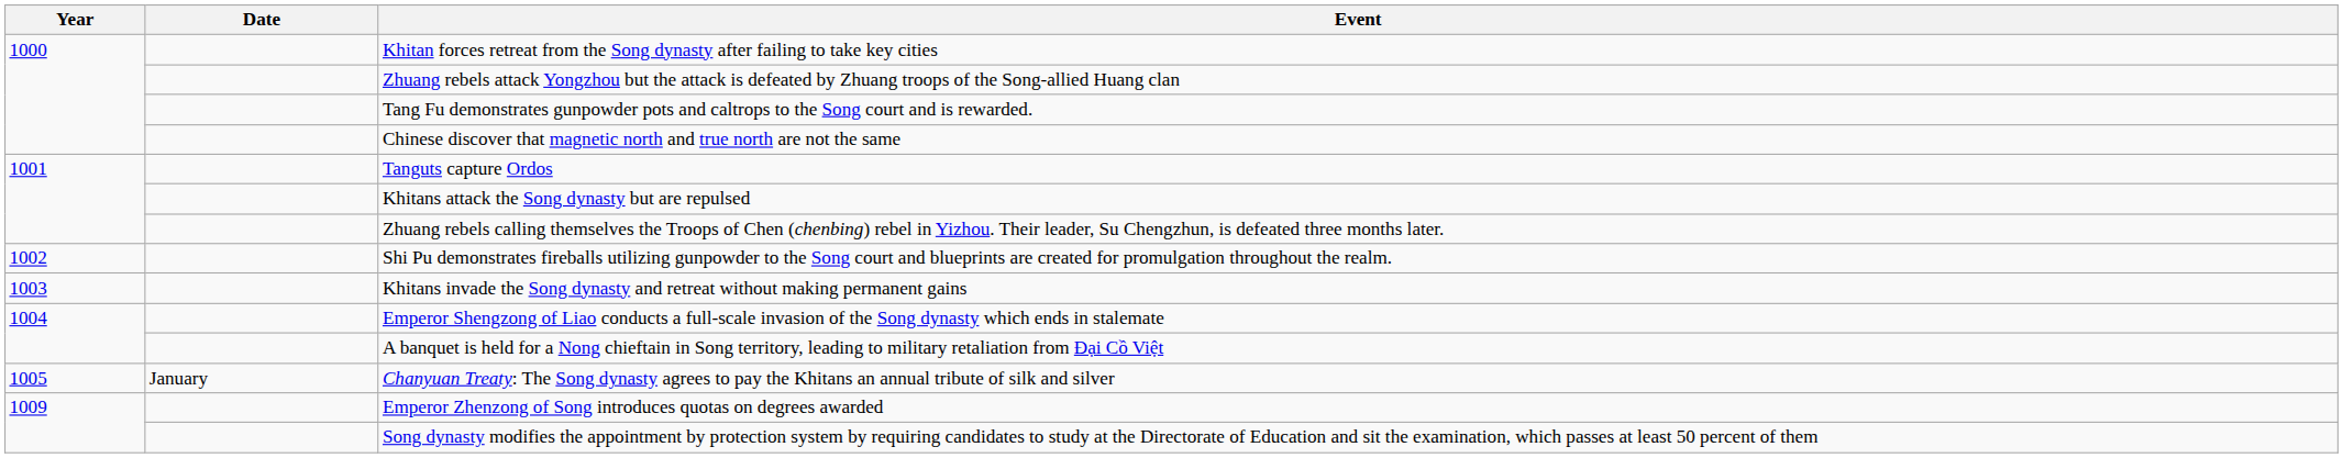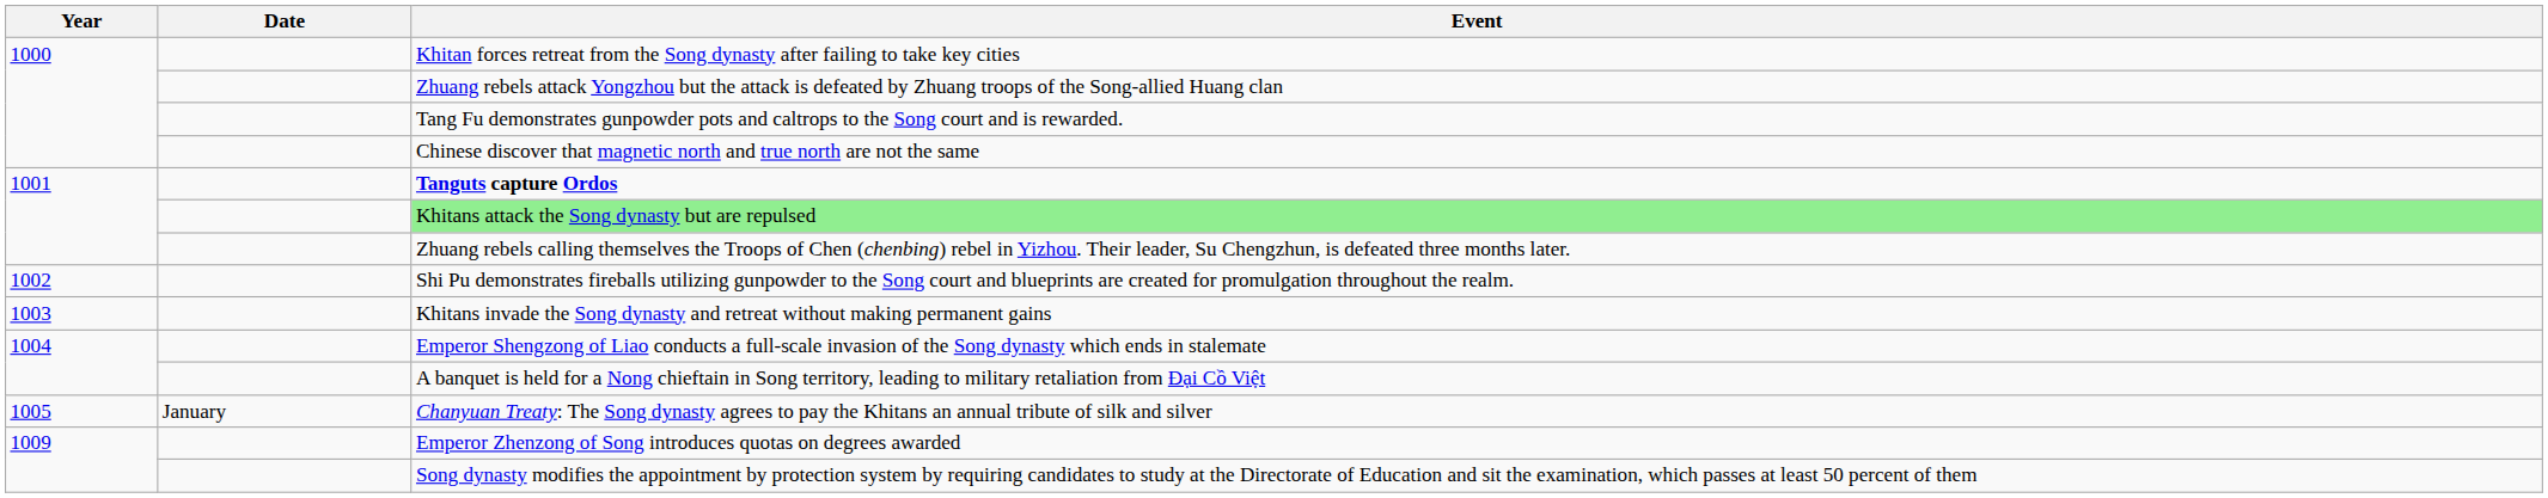Tanguts capture Ordos | Event: normal -> bold
Khitans attack the Song dynasty but are repulsed | Event: no background -> lightgreen background
